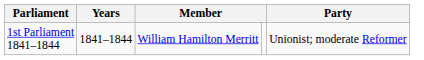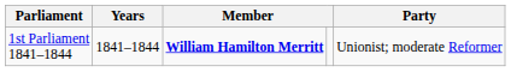1st Parliament 1841–1844 | column 3: normal -> bold
